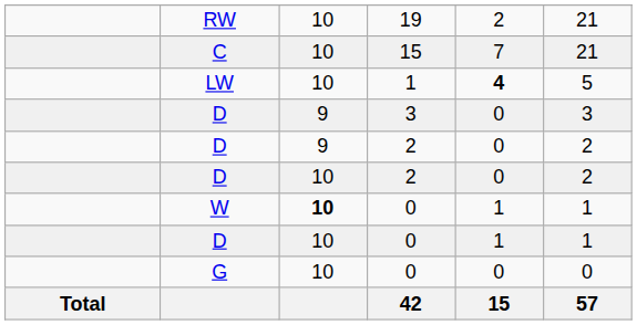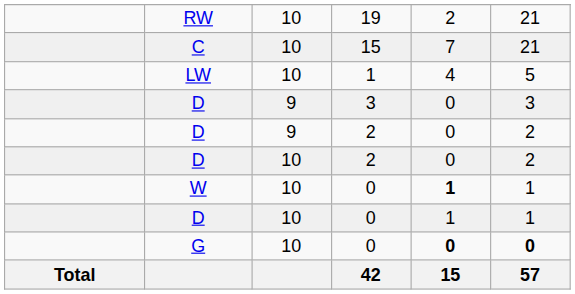LW | column 5: bold -> normal
W | column 3: bold -> normal
W | column 5: normal -> bold
G | column 5: normal -> bold
G | column 6: normal -> bold
